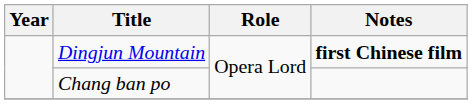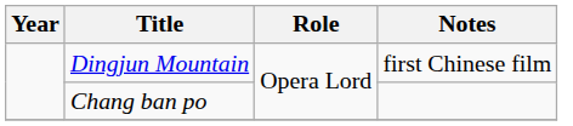Dingjun Mountain | Notes: bold -> normal
